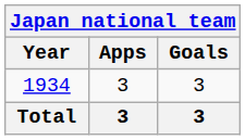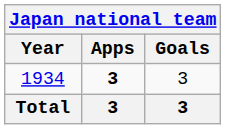1934 | Apps: normal -> bold
